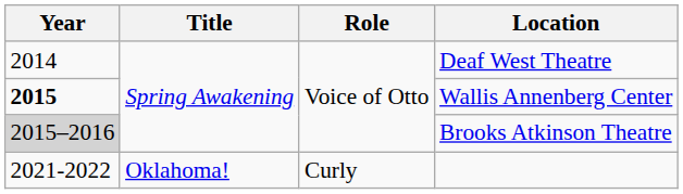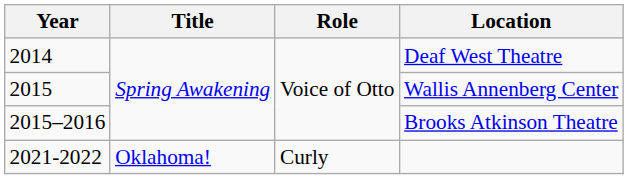Wallis Annenberg Center | Year: bold -> normal
Brooks Atkinson Theatre | Year: lightgrey background -> no background
